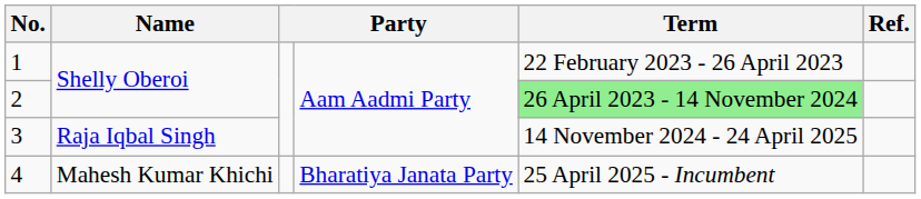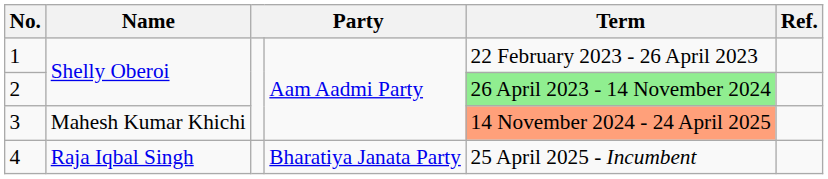3 | Name: Raja Iqbal Singh -> Mahesh Kumar Khichi
3 | Term: no background -> lightsalmon background
4 | Name: Mahesh Kumar Khichi -> Raja Iqbal Singh
